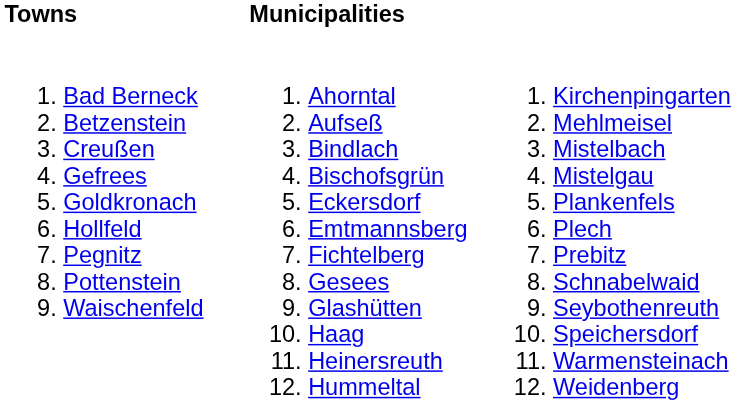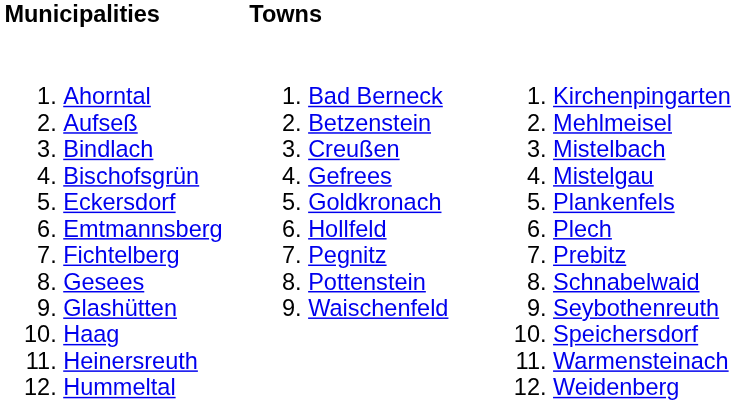columns swapped: Towns <-> Municipalities
